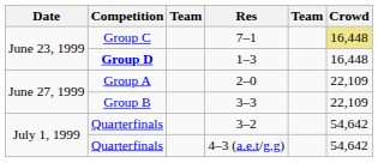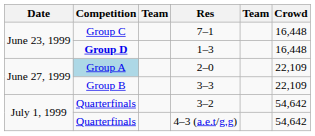7–1 | Crowd: khaki background -> no background
2–0 | Competition: no background -> lightblue background
